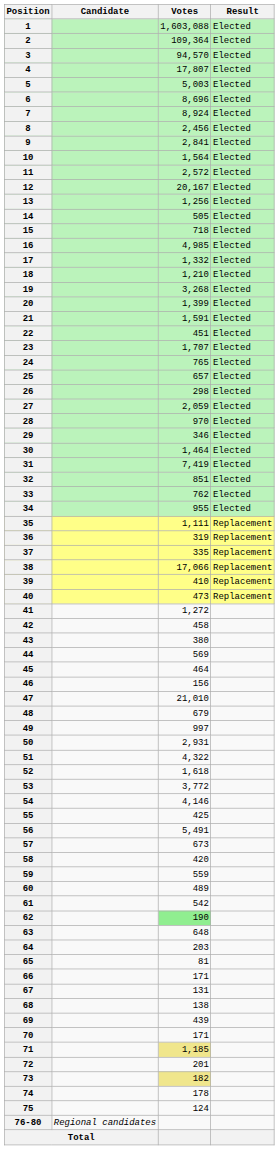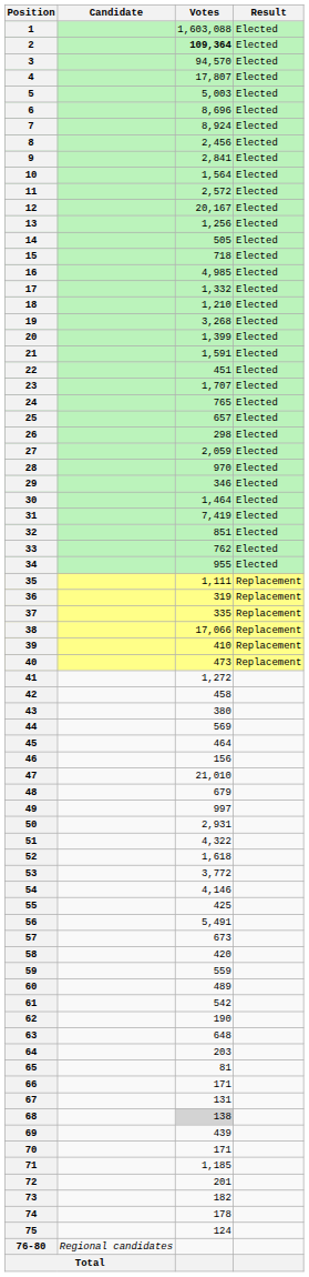2 | Votes: normal -> bold
62 | Votes: lightgreen background -> no background
68 | Votes: no background -> lightgrey background
71 | Votes: khaki background -> no background
73 | Votes: khaki background -> no background
